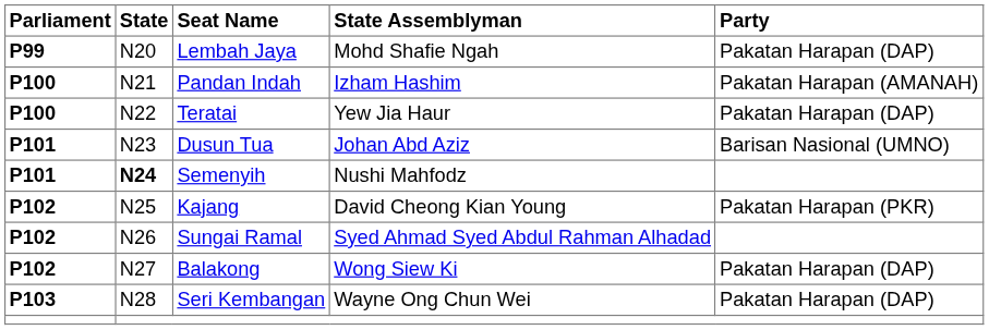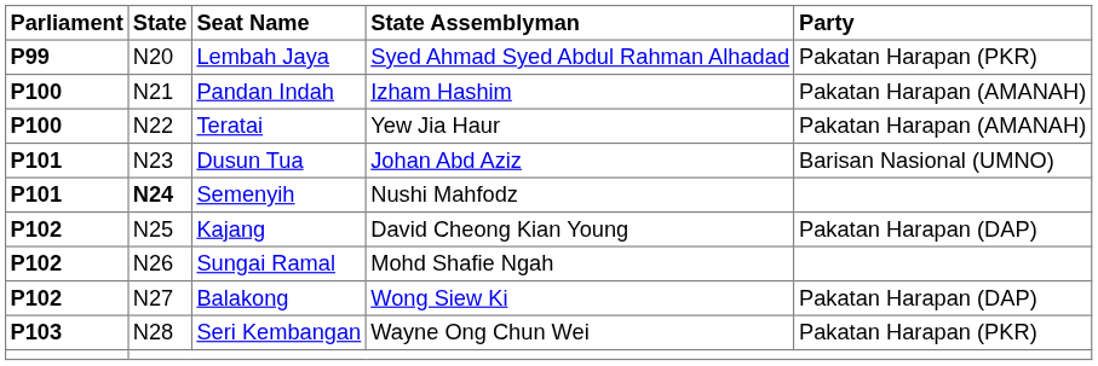Lembah Jaya | State Assemblyman: Mohd Shafie Ngah -> Syed Ahmad Syed Abdul Rahman Alhadad
Lembah Jaya | Party: Pakatan Harapan (DAP) -> Pakatan Harapan (PKR)
Teratai | Party: Pakatan Harapan (DAP) -> Pakatan Harapan (AMANAH)
Kajang | Party: Pakatan Harapan (PKR) -> Pakatan Harapan (DAP)
Sungai Ramal | State Assemblyman: Syed Ahmad Syed Abdul Rahman Alhadad -> Mohd Shafie Ngah
Seri Kembangan | Party: Pakatan Harapan (DAP) -> Pakatan Harapan (PKR)
